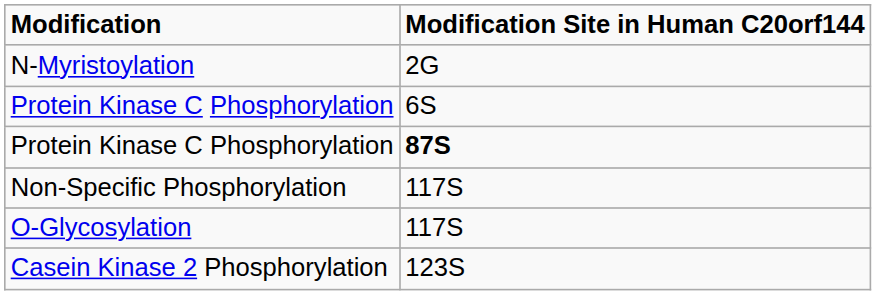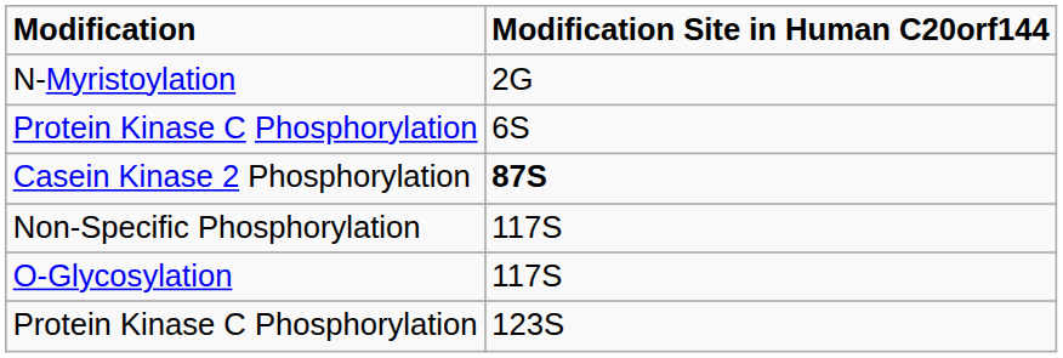row 4 | Modification: Protein Kinase C Phosphorylation -> Casein Kinase 2 Phosphorylation
row 7 | Modification: Casein Kinase 2 Phosphorylation -> Protein Kinase C Phosphorylation
